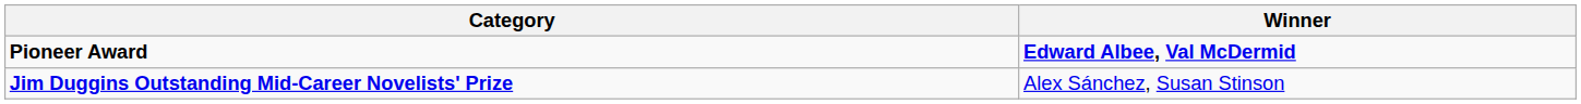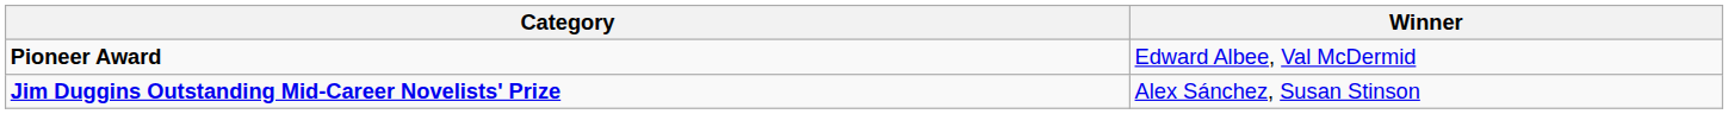Pioneer Award | Winner: bold -> normal
